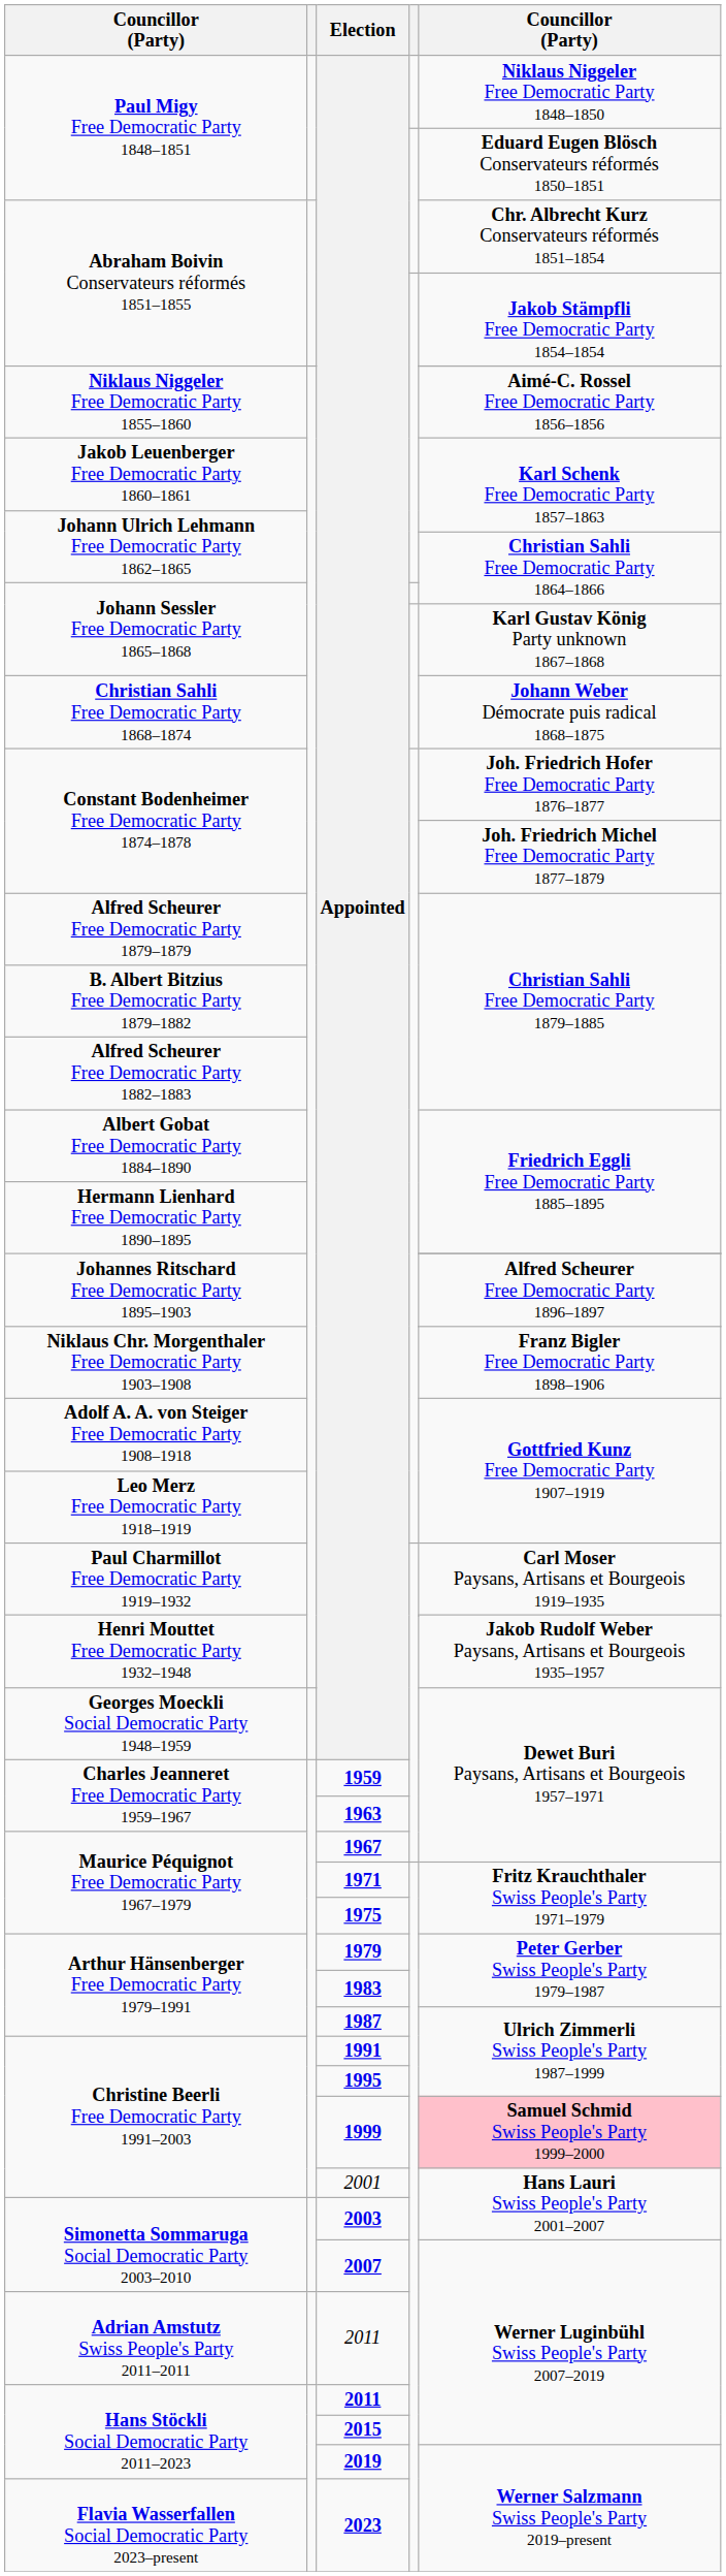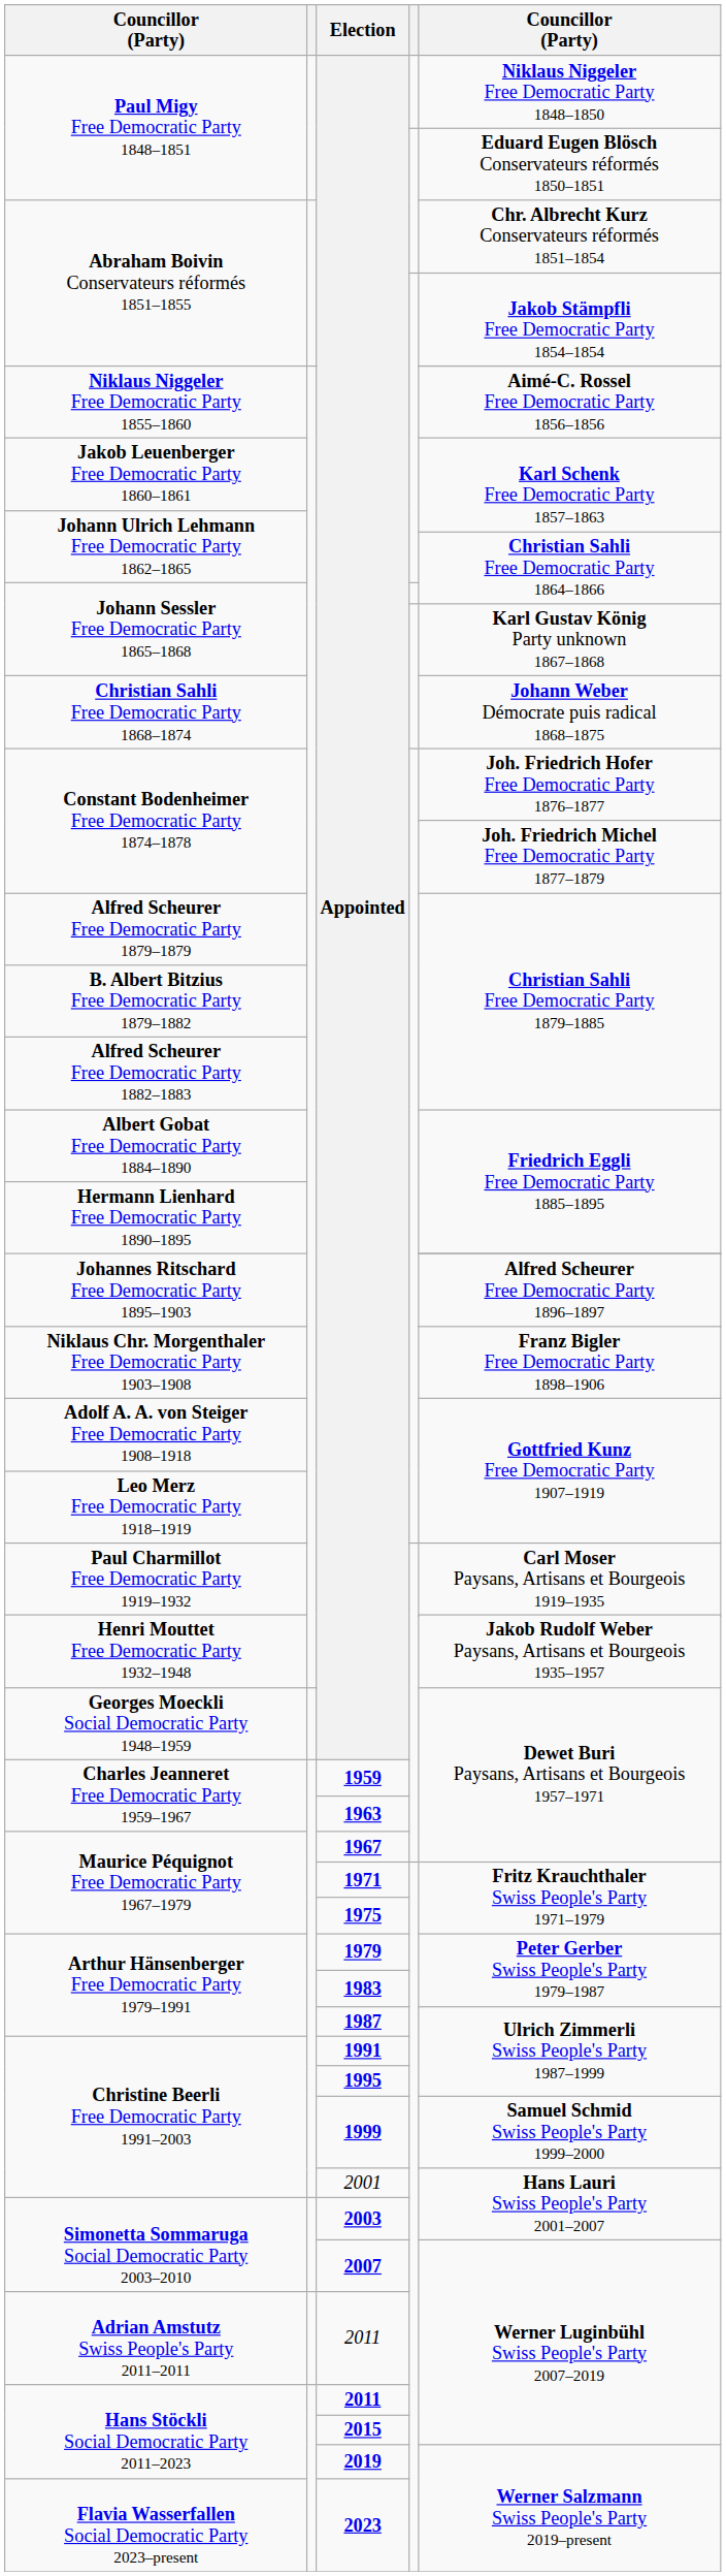Christine Beerli Free Democratic Party 1991–2003 / 1999 | column 5: pink background -> no background
